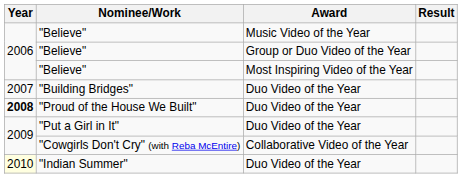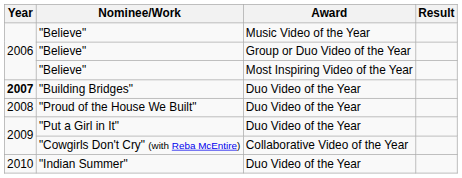"Building Bridges" | Year: normal -> bold
"Proud of the House We Built" | Year: bold -> normal
"Indian Summer" | Year: lightyellow background -> no background
